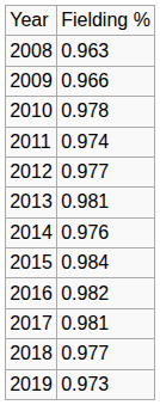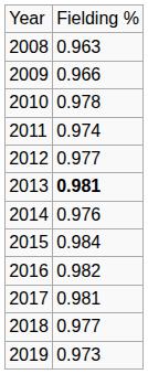2013 | column 2: normal -> bold
